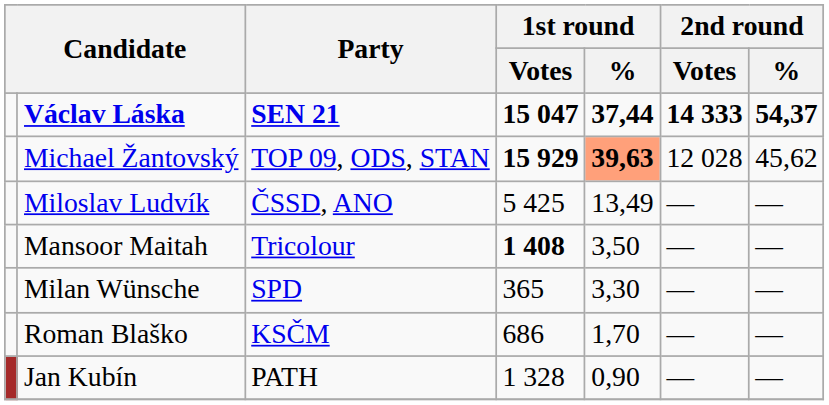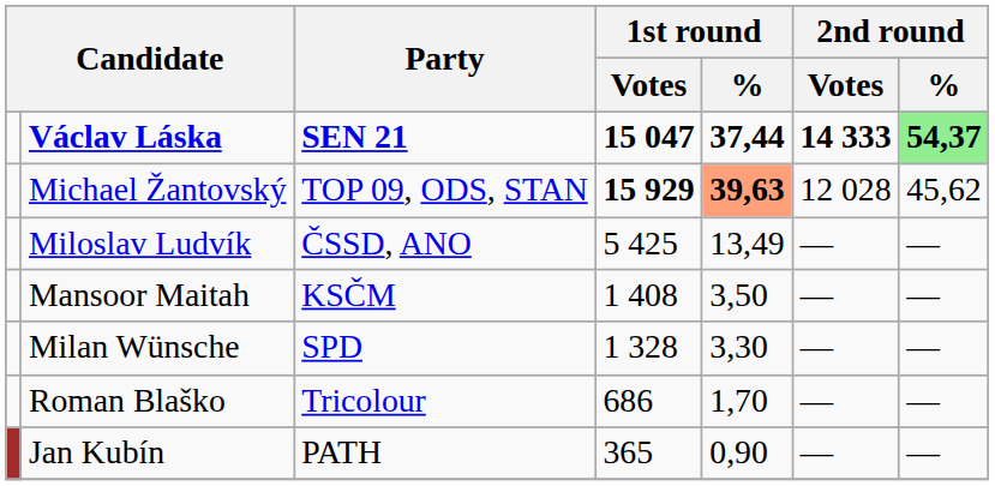Václav Láska | 2nd round / %: no background -> lightgreen background
Mansoor Maitah | Party: Tricolour -> KSČM
Mansoor Maitah | 1st round / Votes: bold -> normal
Milan Wünsche | 1st round / Votes: 365 -> 1 328
Roman Blaško | Party: KSČM -> Tricolour
Jan Kubín | 1st round / Votes: 1 328 -> 365
